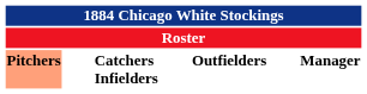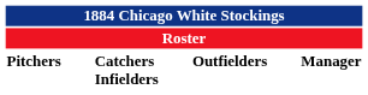Pitchers | column 1: lightsalmon background -> no background
